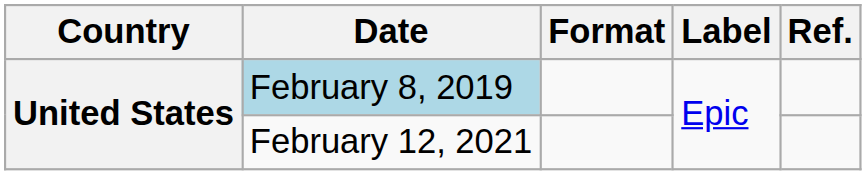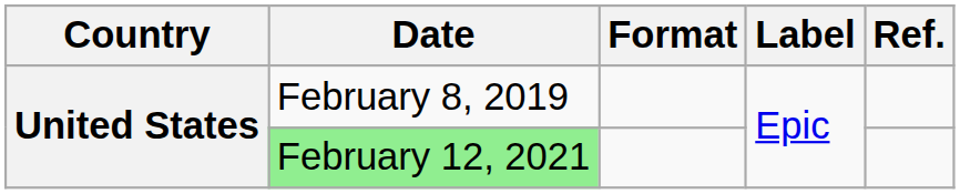February 8, 2019 | Date: lightblue background -> no background
February 12, 2021 | Date: no background -> lightgreen background
